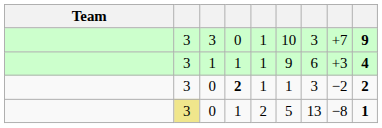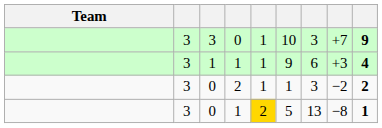row 4 | column 4: bold -> normal
row 5 | column 2: khaki background -> no background
row 5 | column 5: no background -> gold background
